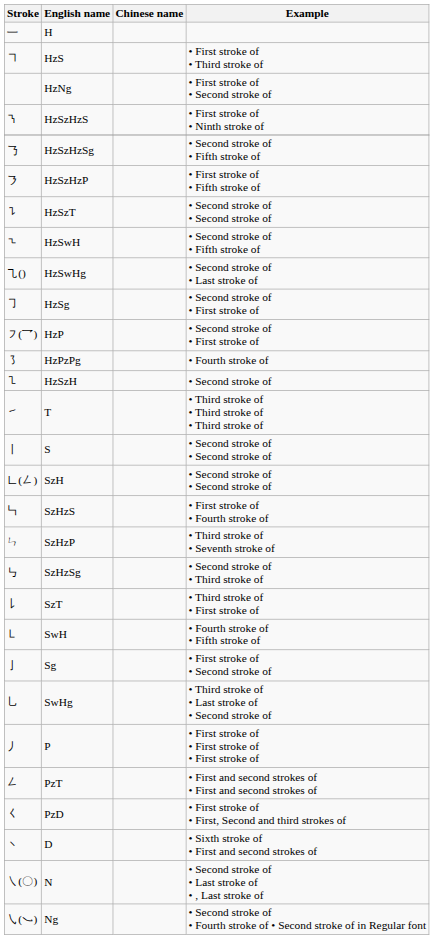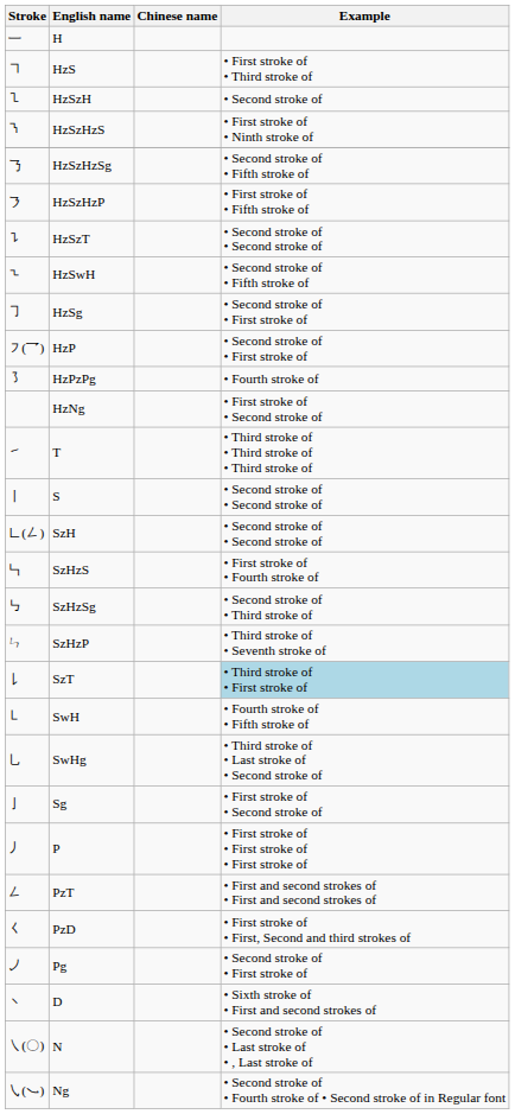rows swapped: HzSzH <-> HzNg
- row: ㇈() | HzSwHg | • Second stroke of • Last stroke of
rows swapped: SzHzSg <-> SzHzP
SzT | Example: no background -> lightblue background
rows swapped: SwHg <-> Sg
+ row: ㇢ | Pg | • Second stroke of • First stroke of
